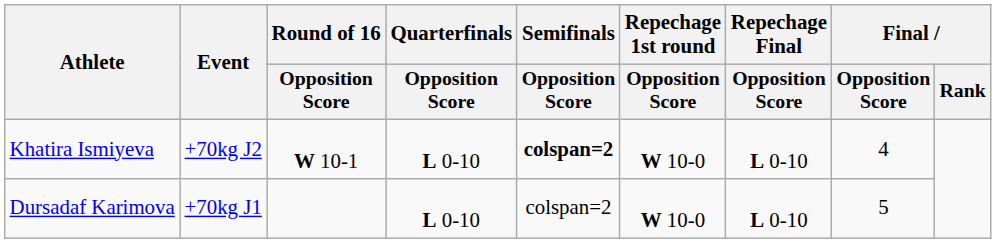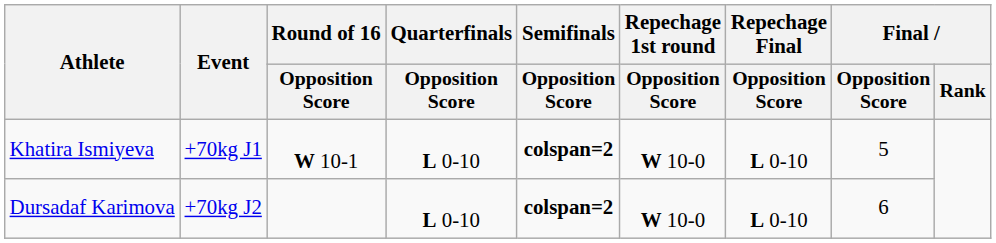Khatira Ismiyeva | Event: +70kg J2 -> +70kg J1
Khatira Ismiyeva | Final / Opposition Score: 4 -> 5
Dursadaf Karimova | Event: +70kg J1 -> +70kg J2
Dursadaf Karimova | Semifinals / Opposition Score: normal -> bold
Dursadaf Karimova | Final / Opposition Score: 5 -> 6
